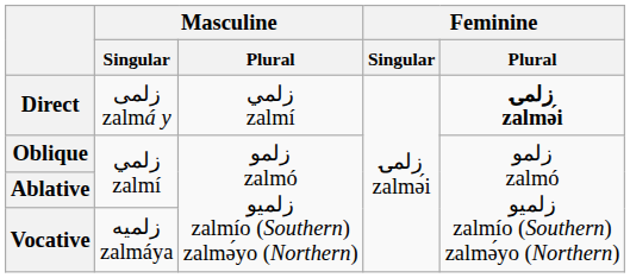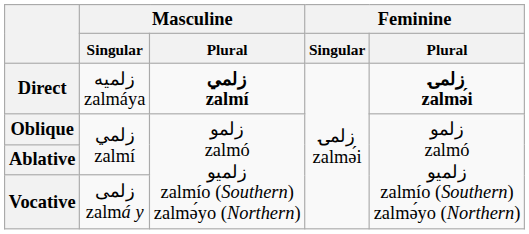Direct | Masculine / Singular: زلمی zalmá y -> زلمیه zalmáya
Direct | Masculine / Plural: normal -> bold
Vocative | Masculine / Singular: زلمیه zalmáya -> زلمی zalmá y
